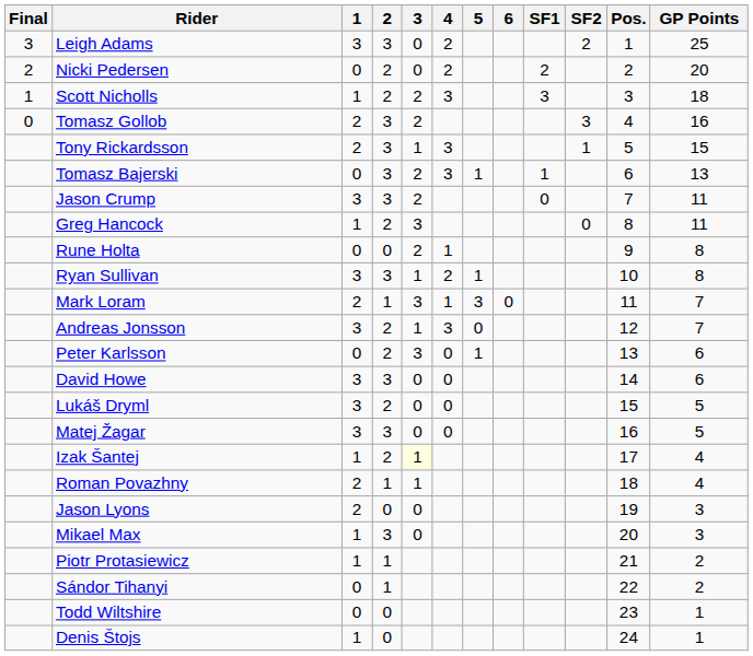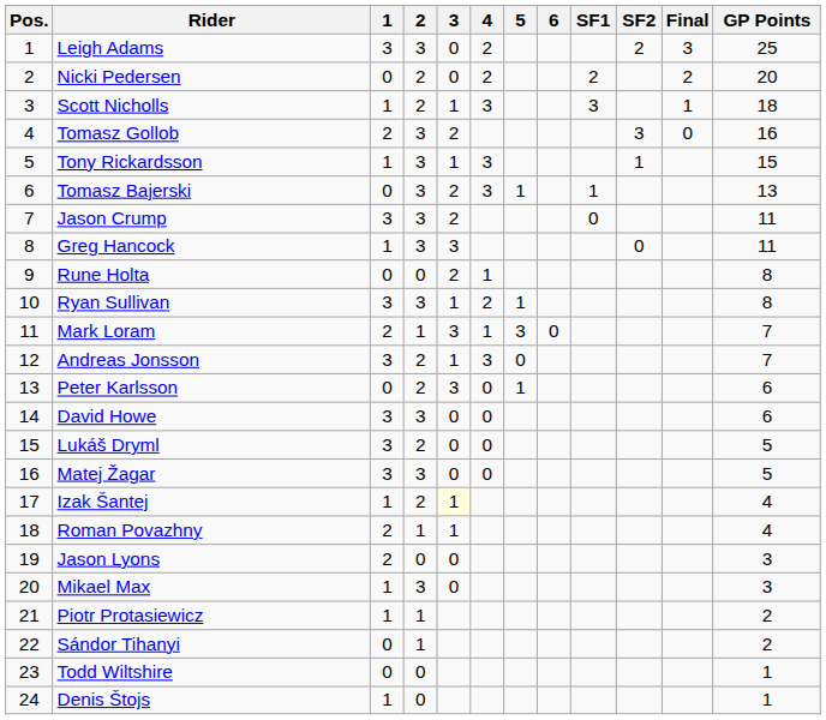columns swapped: Pos. <-> Final
Scott Nicholls | 3: 2 -> 1
Tony Rickardsson | 1: 2 -> 1
Greg Hancock | 2: 2 -> 3
